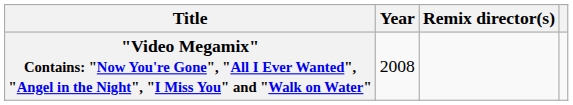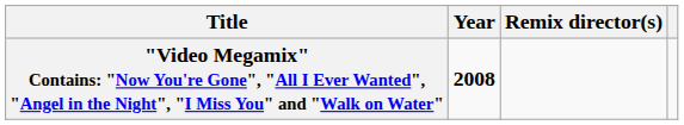row 2 | Year: normal -> bold
